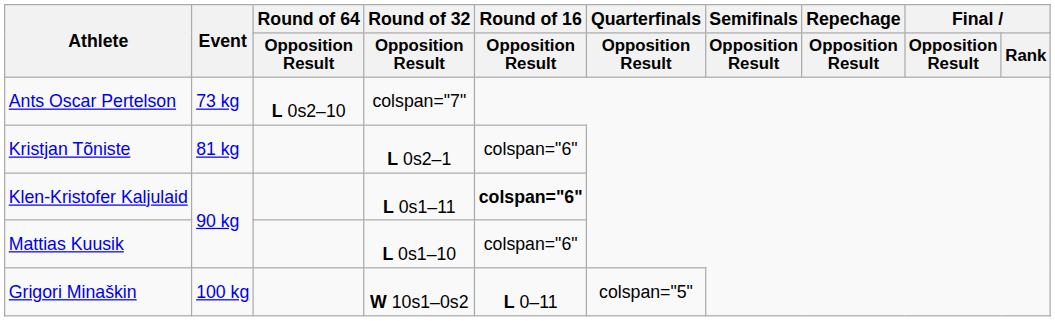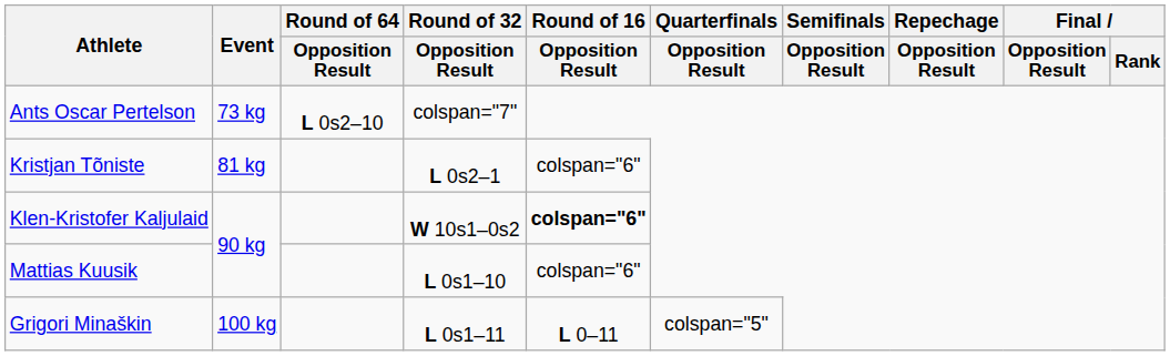Klen-Kristofer Kaljulaid | Round of 32 / Opposition Result: L 0s1–11 -> W 10s1–0s2
Grigori Minaškin | Round of 32 / Opposition Result: W 10s1–0s2 -> L 0s1–11
